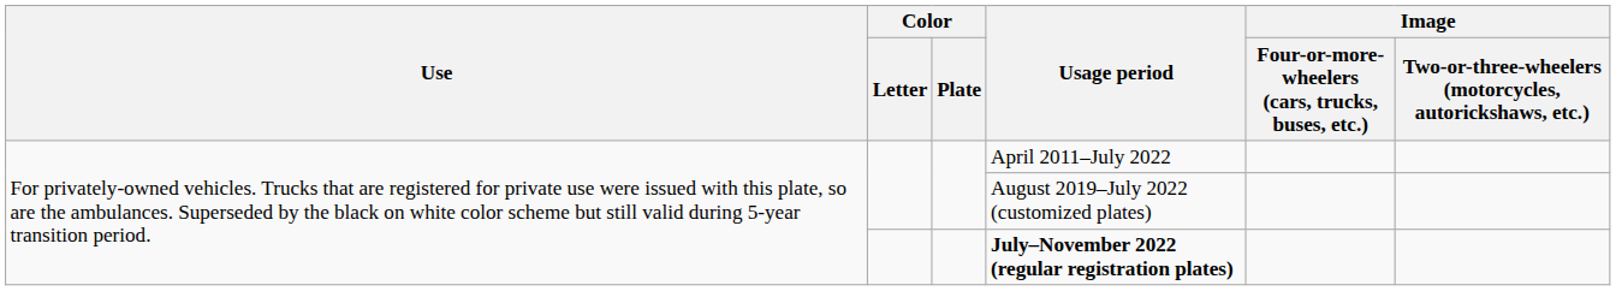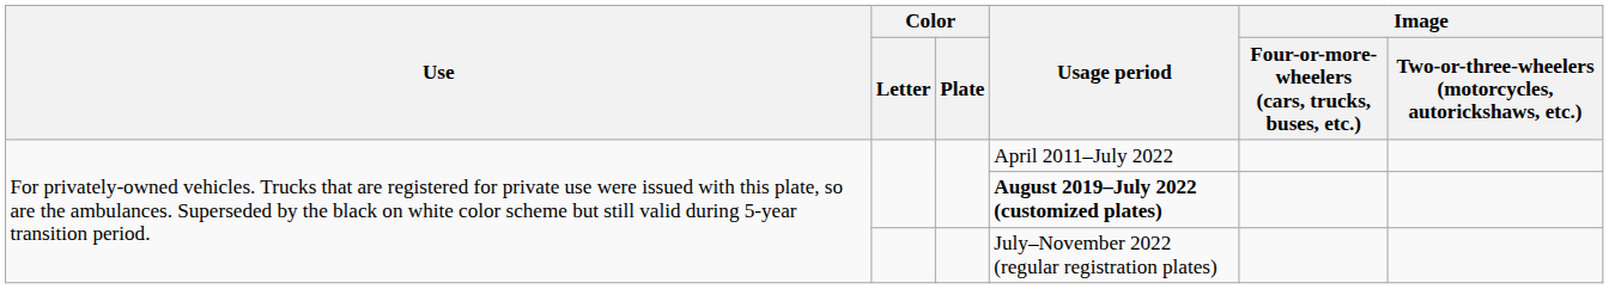August 2019–July 2022 (customized plates) | Usage period: normal -> bold
July–November 2022 (regular registration plates) | Usage period: bold -> normal
